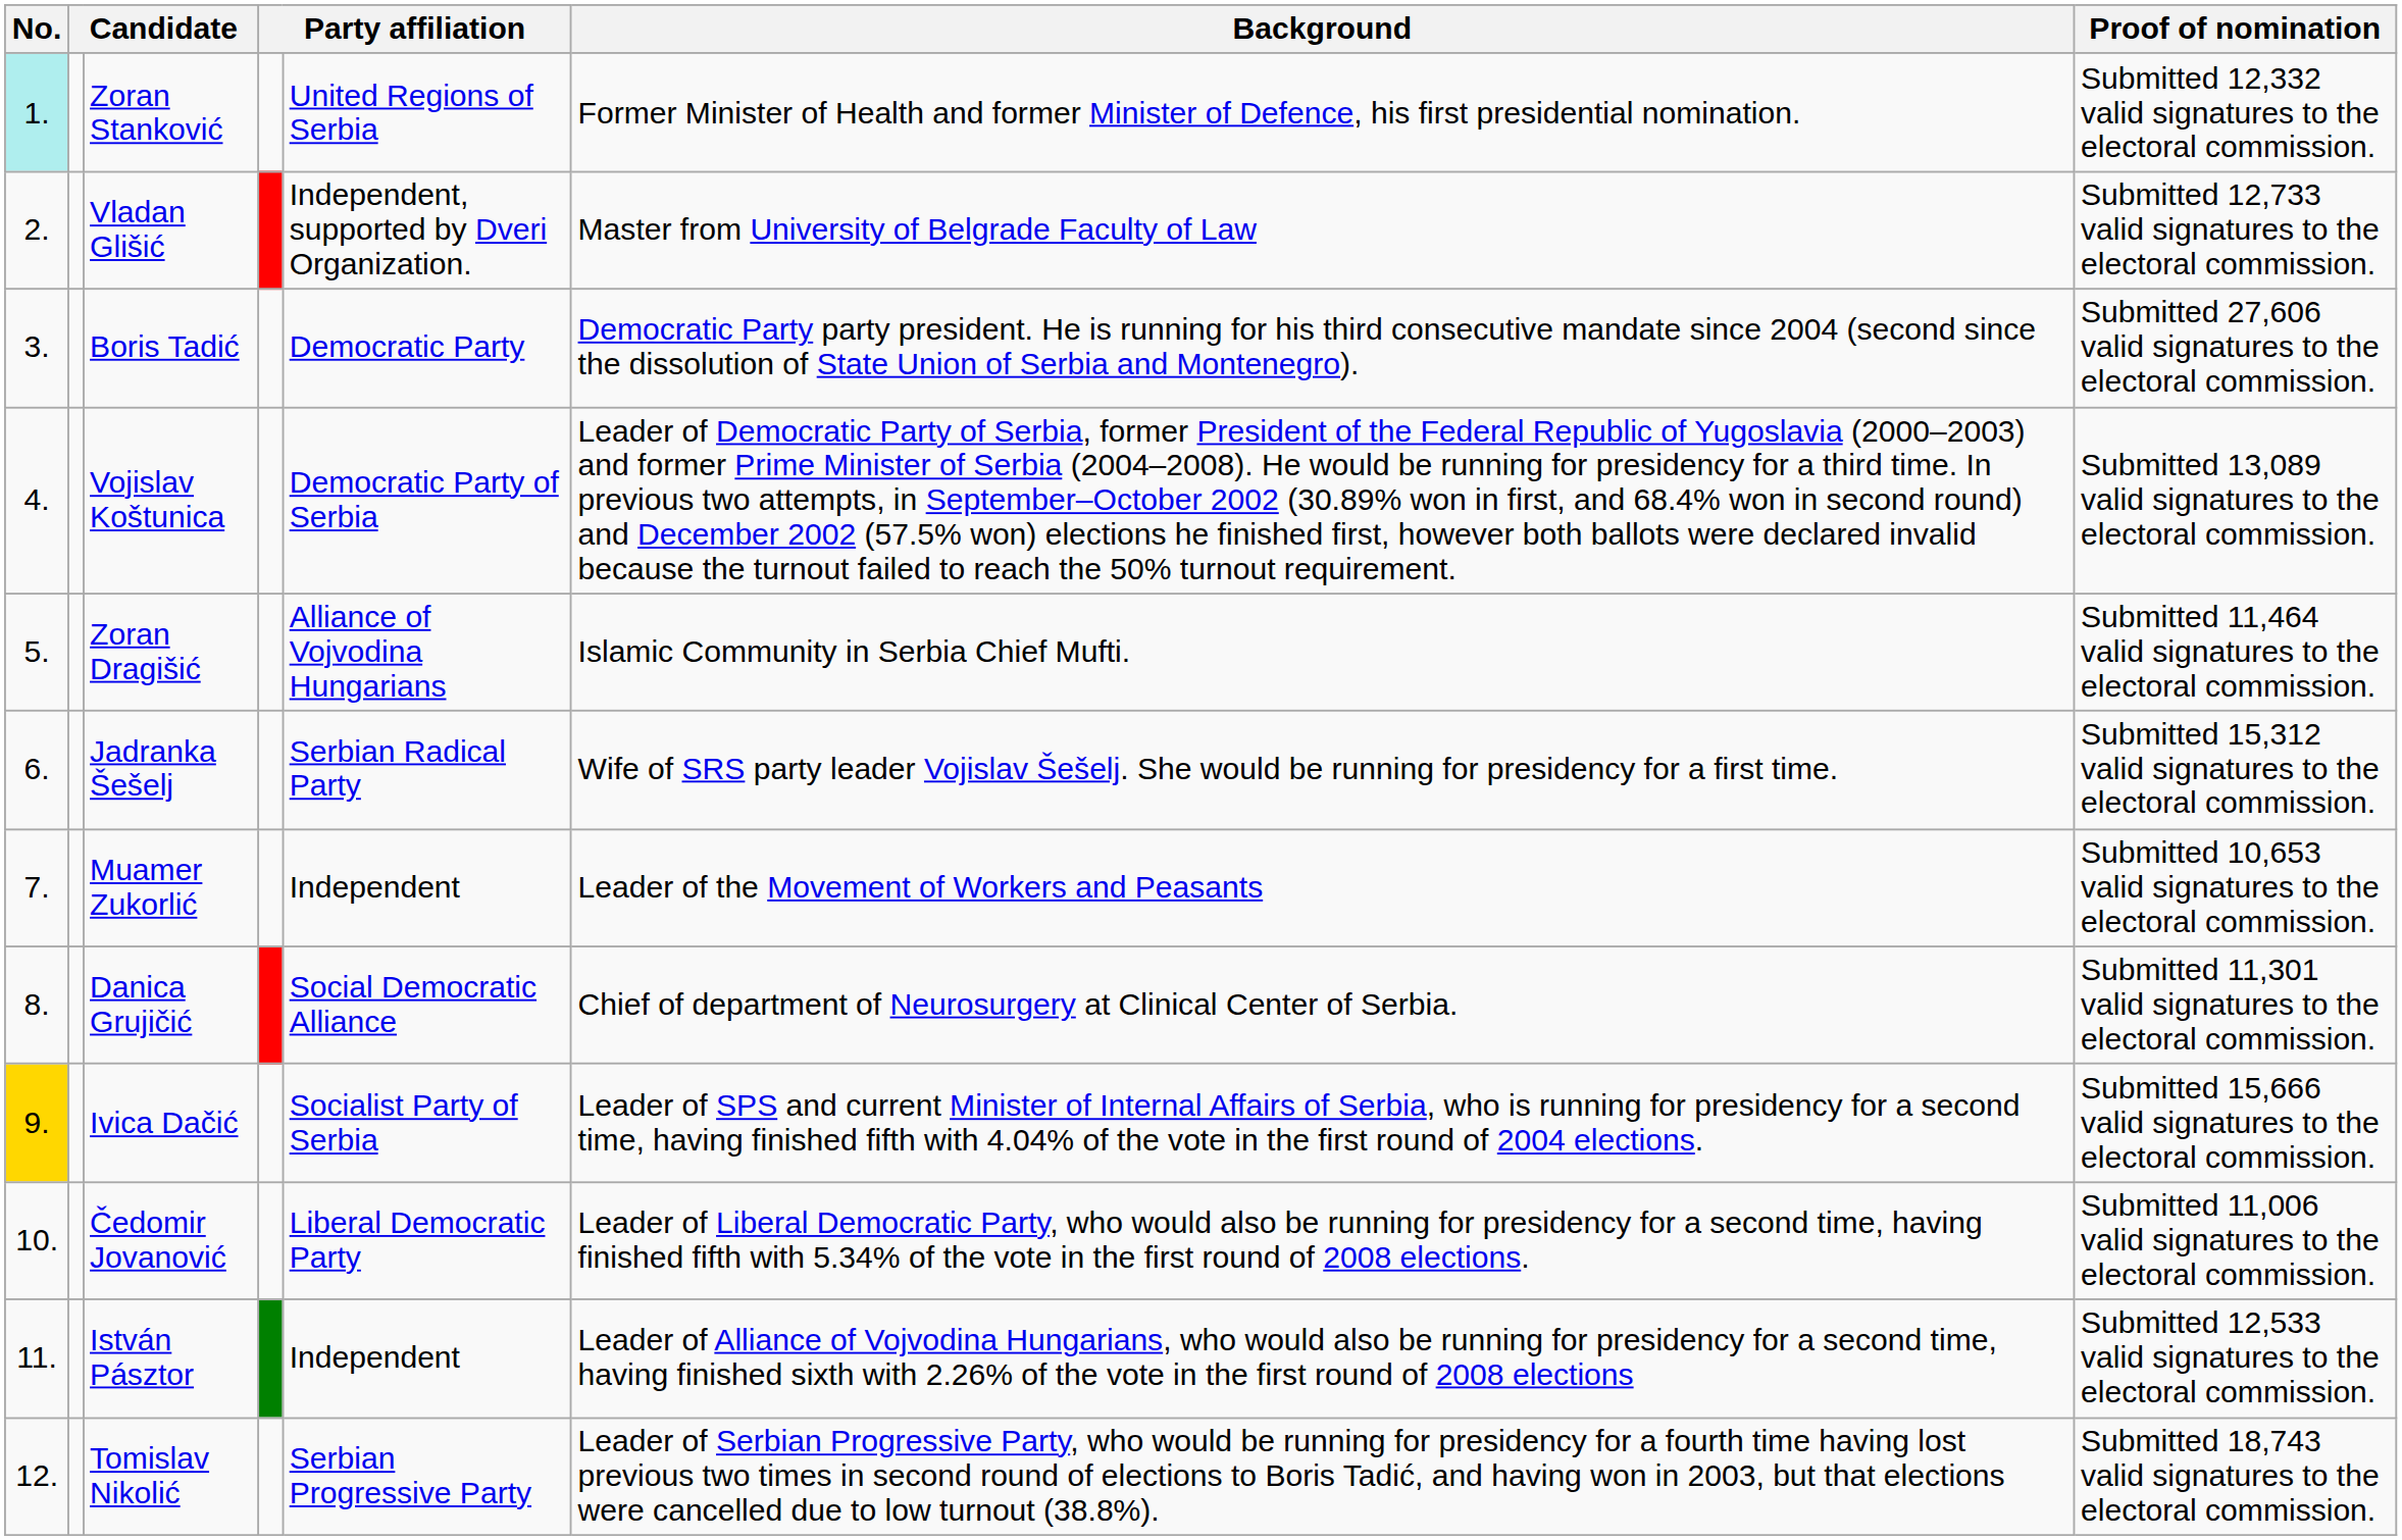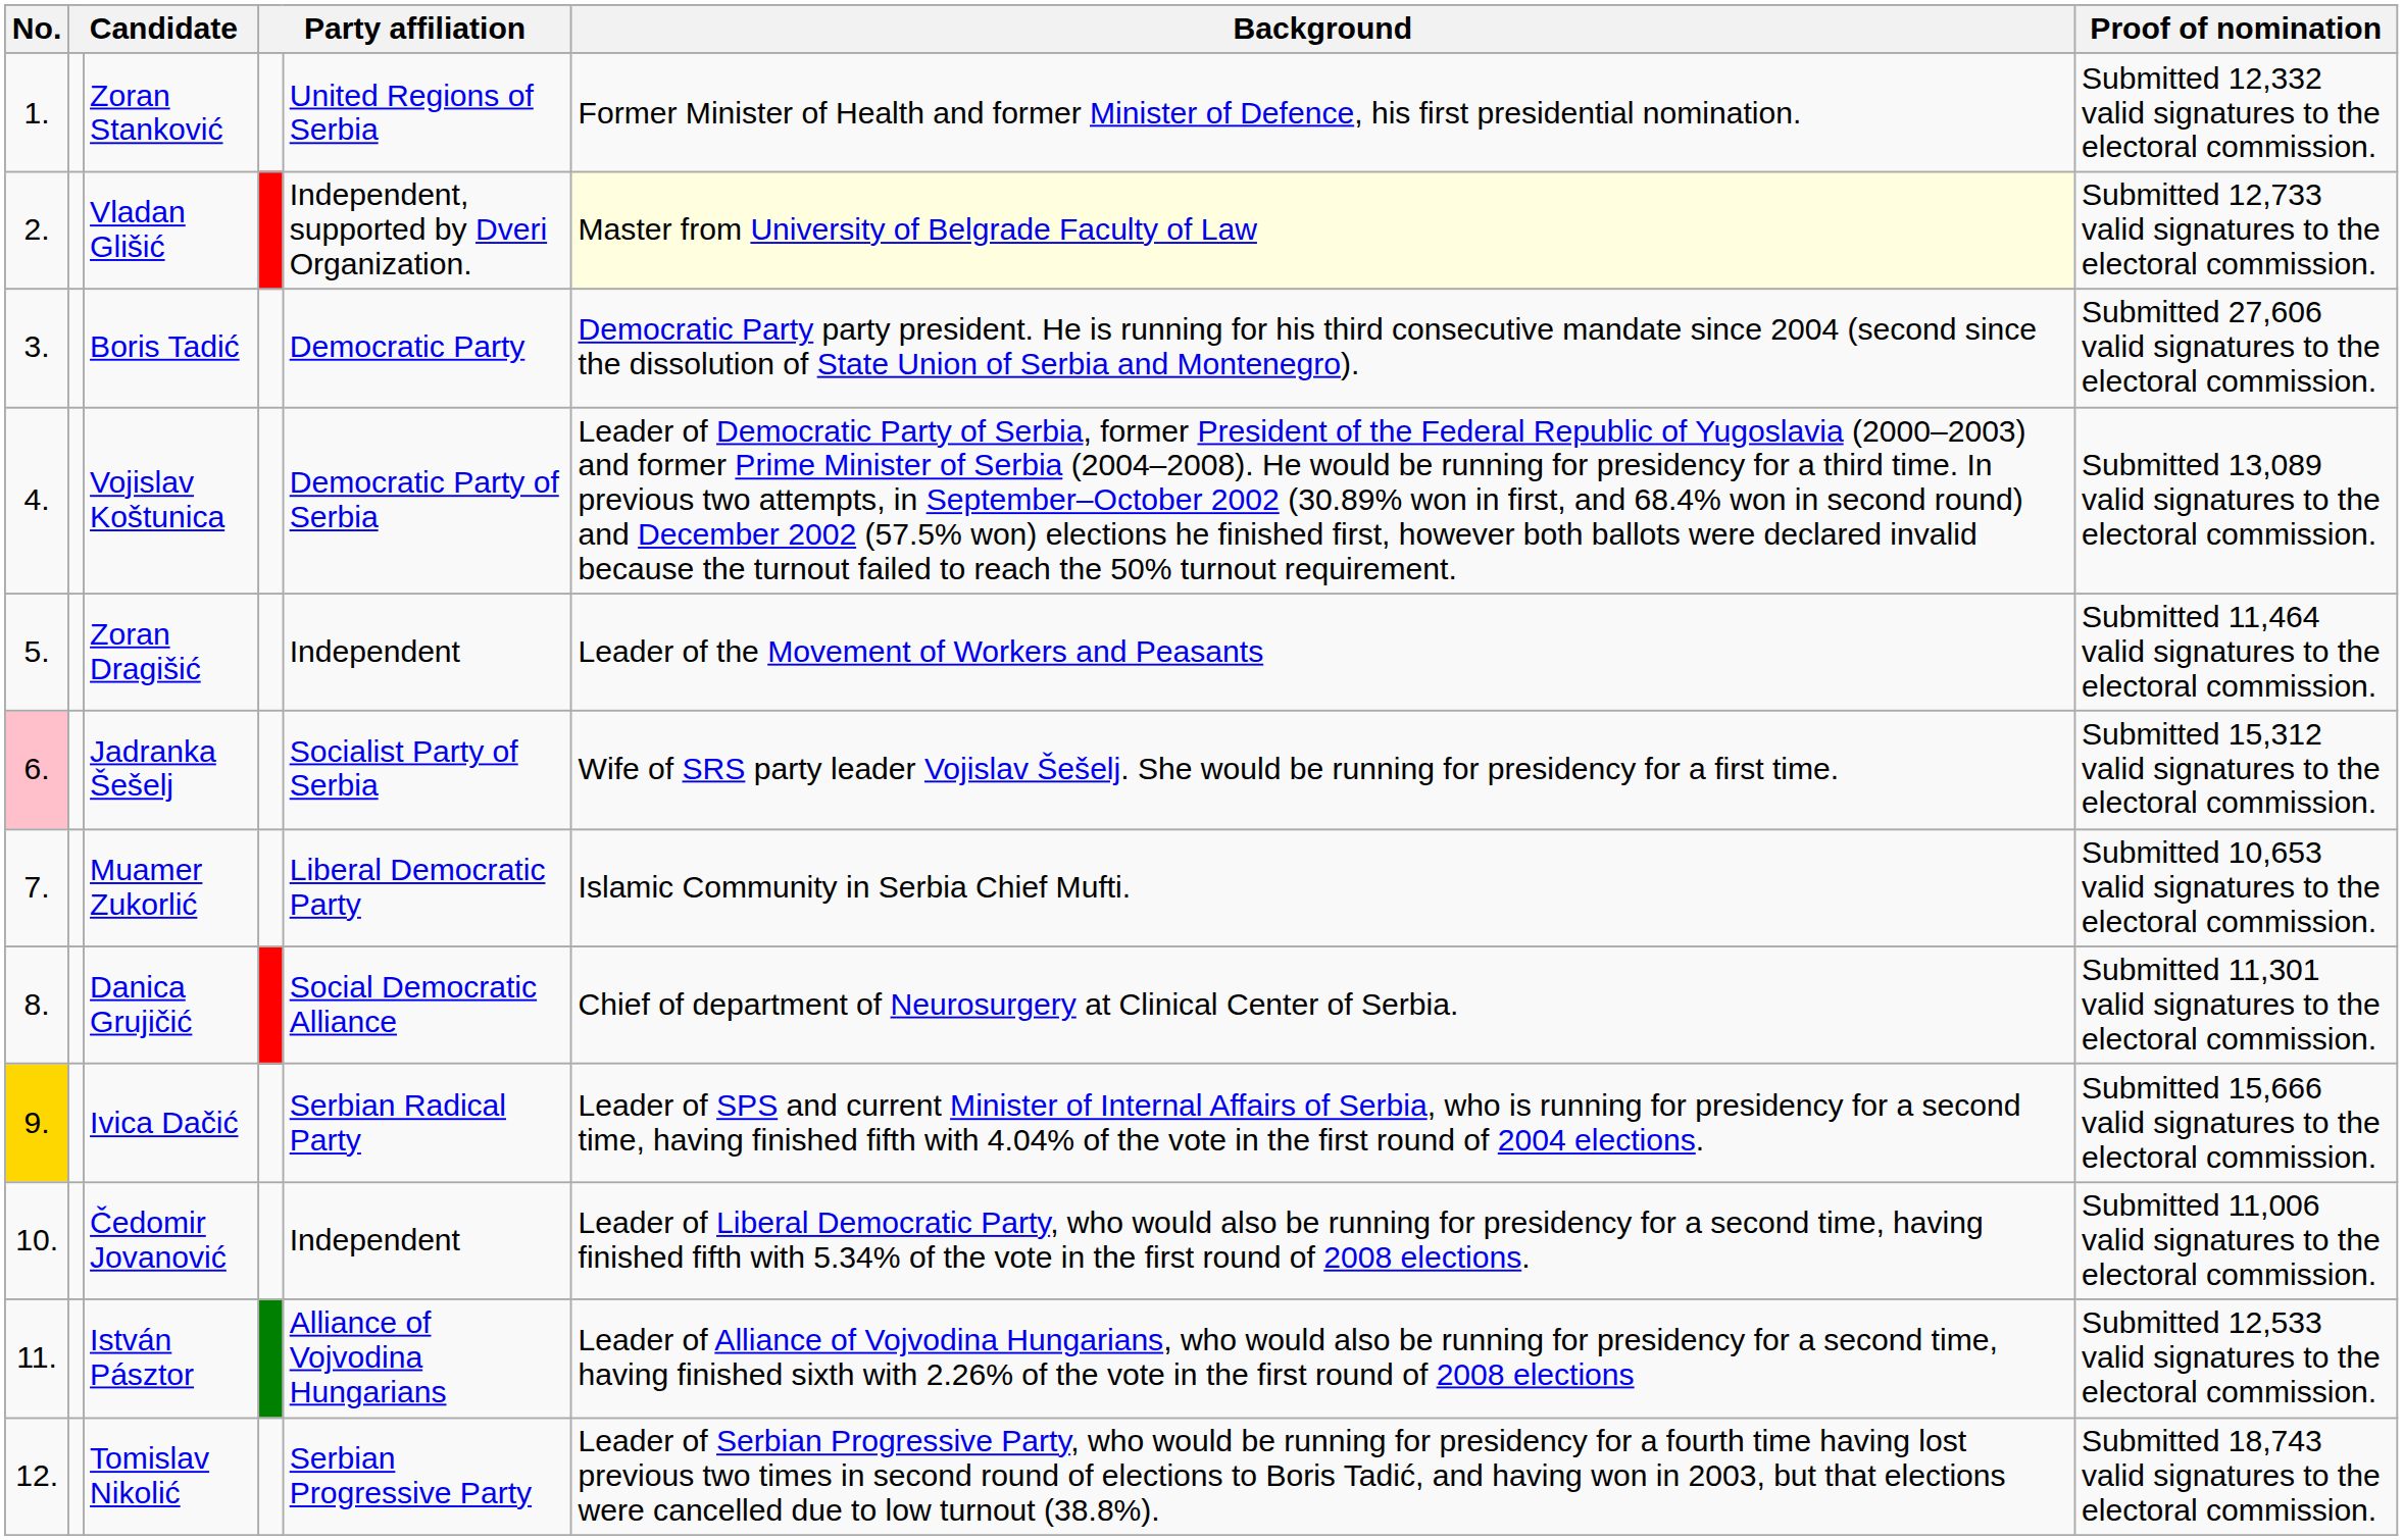Zoran Stanković | No.: paleturquoise background -> no background
Vladan Glišić | Background: no background -> lightyellow background
Zoran Dragišić | column 5: Alliance of Vojvodina Hungarians -> Independent
Zoran Dragišić | Background: Islamic Community in Serbia Chief Mufti. -> Leader of the Movement of Workers and Peasants
Jadranka Šešelj | No.: no background -> pink background
Jadranka Šešelj | column 5: Serbian Radical Party -> Socialist Party of Serbia
Muamer Zukorlić | column 5: Independent -> Liberal Democratic Party
Muamer Zukorlić | Background: Leader of the Movement of Workers and Peasants -> Islamic Community in Serbia Chief Mufti.
Ivica Dačić | column 5: Socialist Party of Serbia -> Serbian Radical Party
Čedomir Jovanović | column 5: Liberal Democratic Party -> Independent
István Pásztor | column 5: Independent -> Alliance of Vojvodina Hungarians
